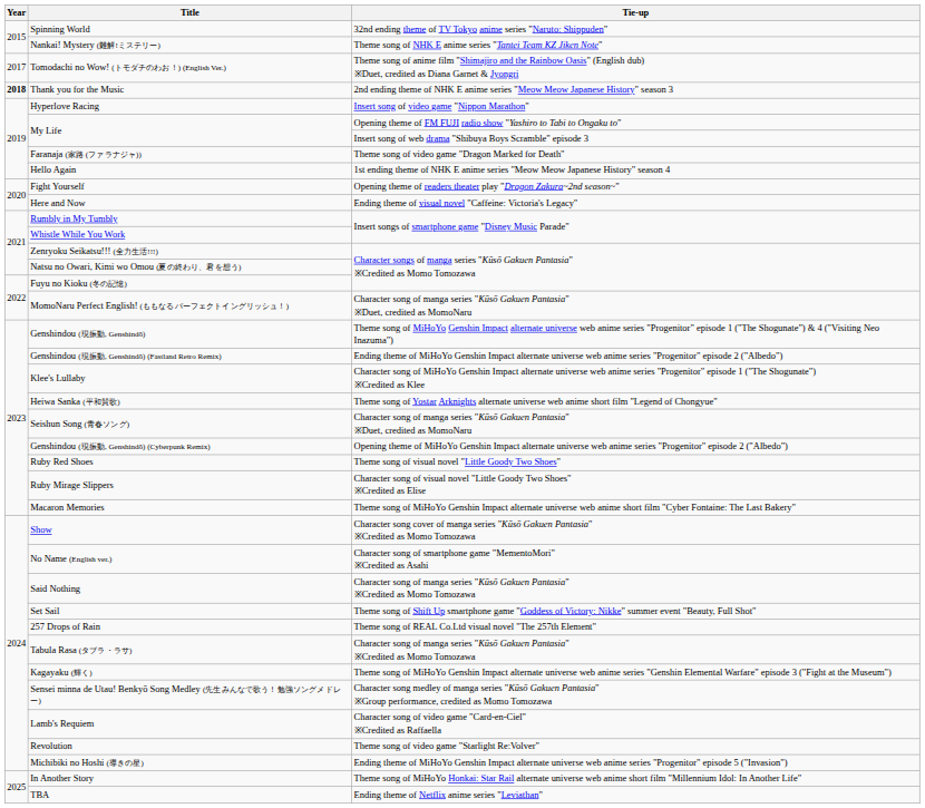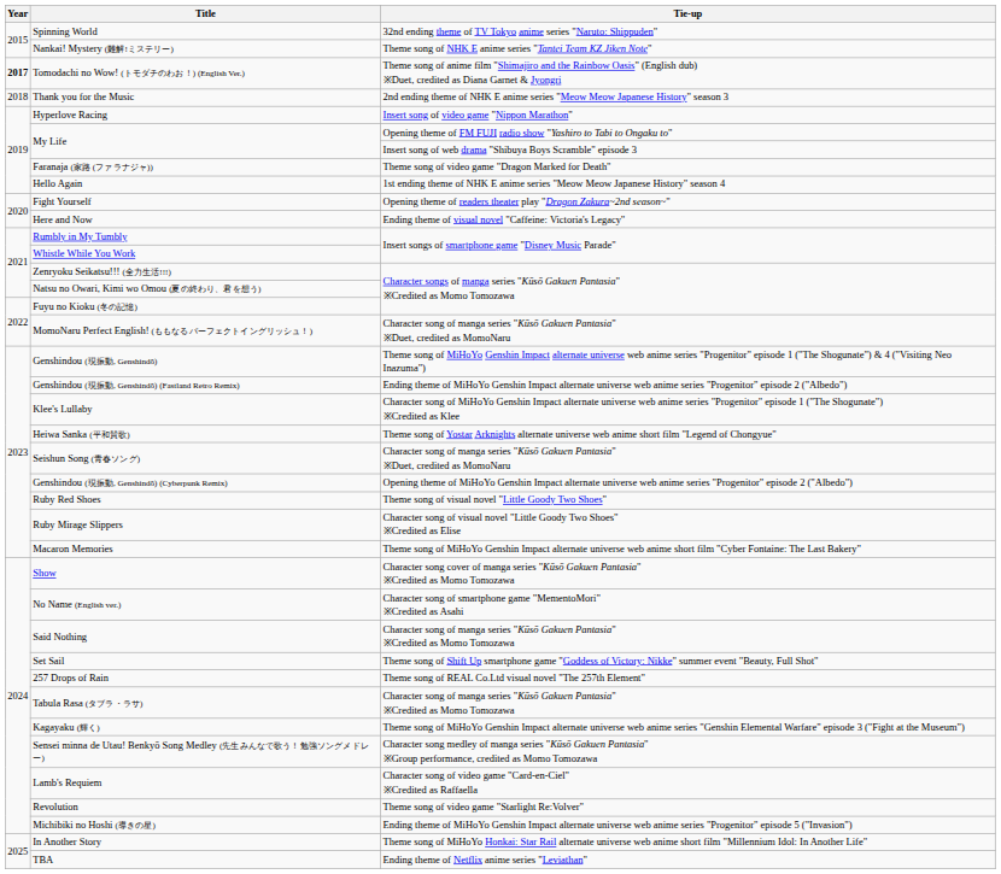Tomodachi no Wow! (トモダチのわお！) (English Ver.) | Year: normal -> bold
Thank you for the Music | Year: bold -> normal
